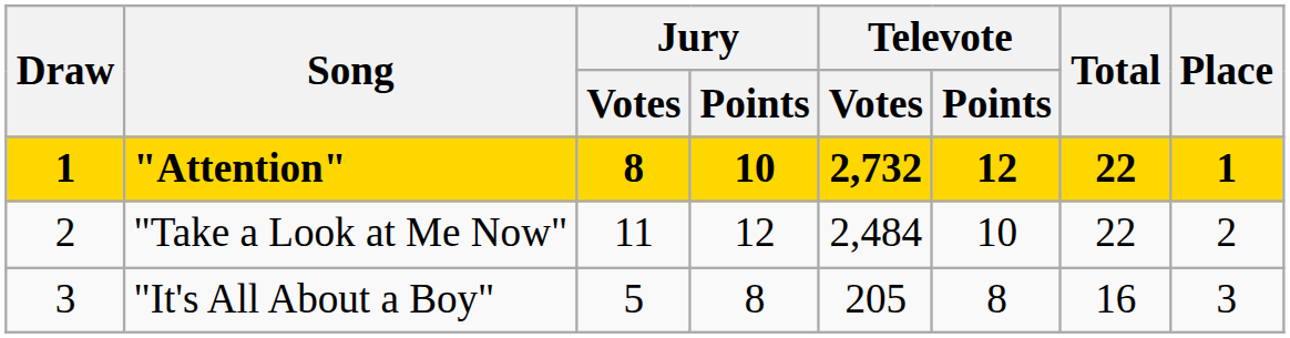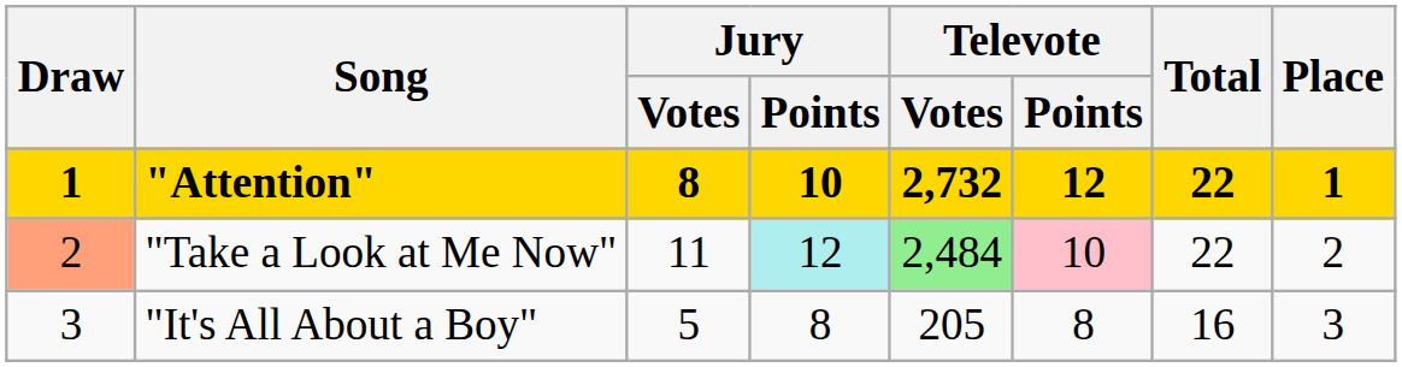"Take a Look at Me Now" | Draw: no background -> lightsalmon background
"Take a Look at Me Now" | Jury / Points: no background -> paleturquoise background
"Take a Look at Me Now" | Televote / Votes: no background -> lightgreen background
"Take a Look at Me Now" | Televote / Points: no background -> pink background
